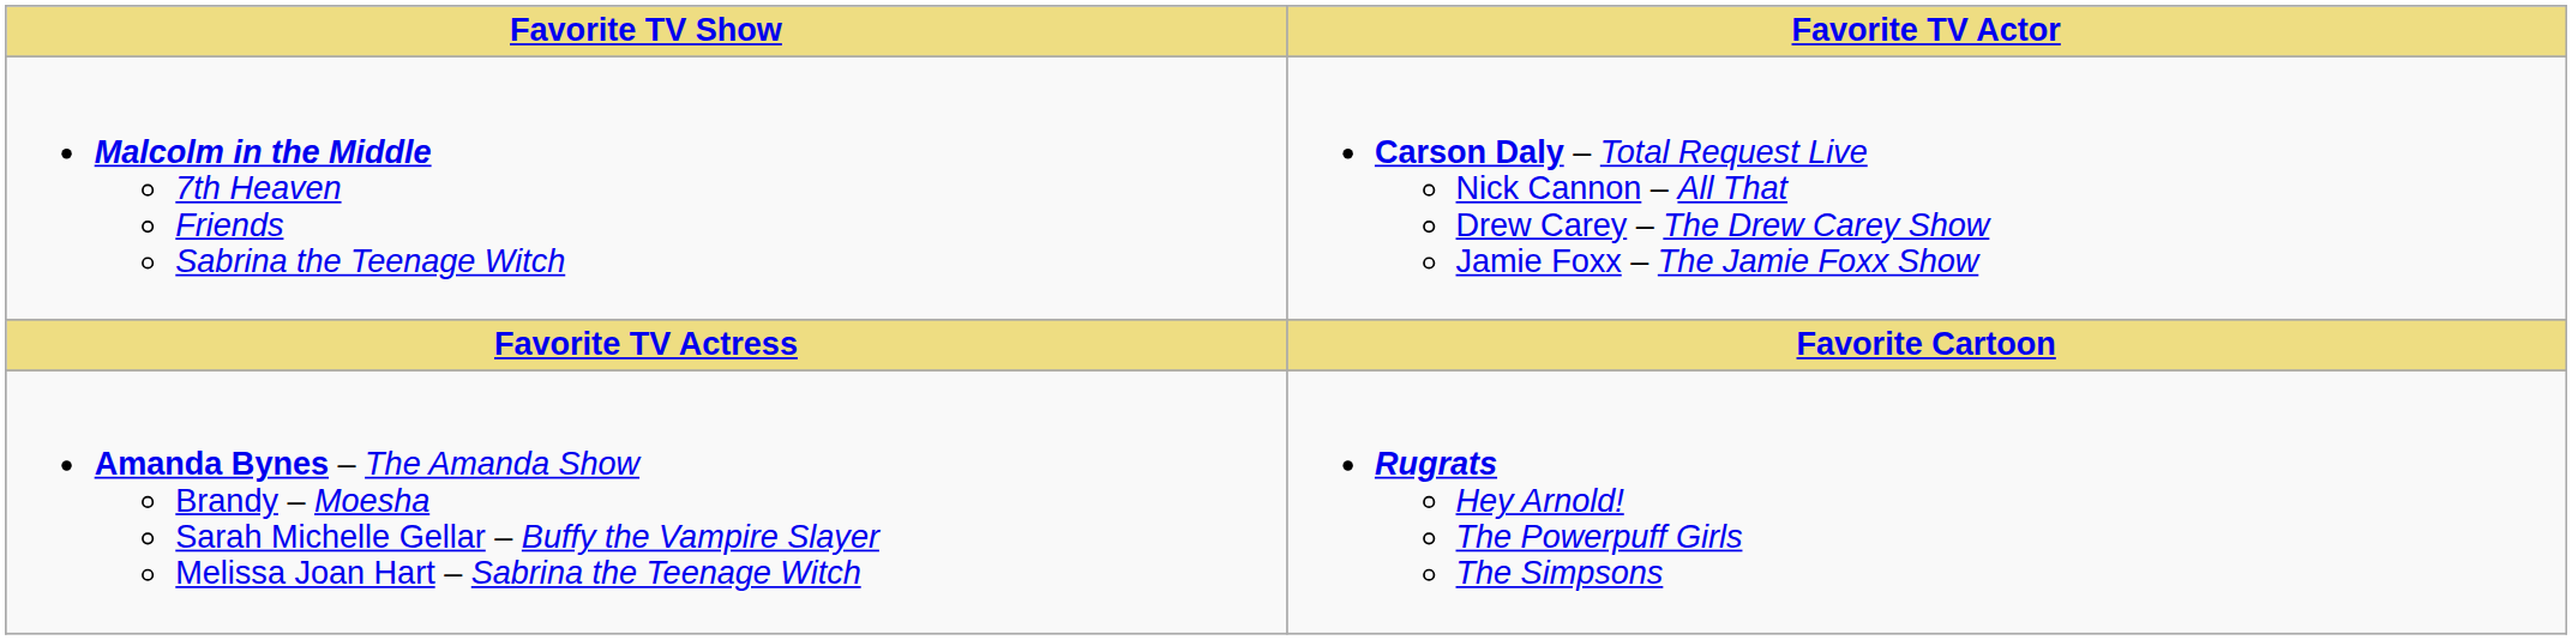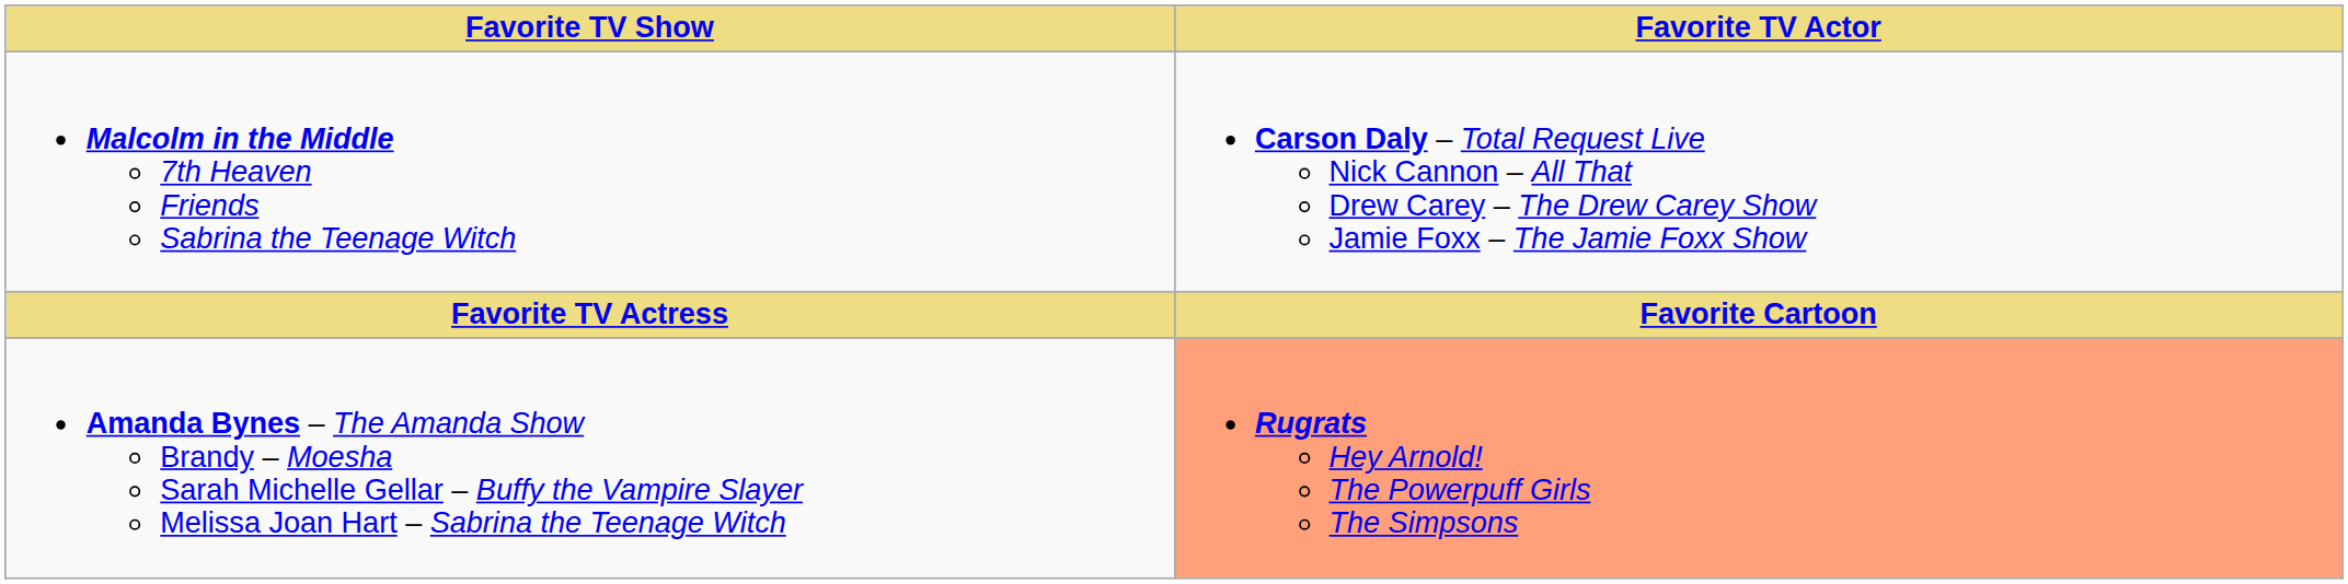row 4 | Favorite TV Actor: no background -> lightsalmon background
